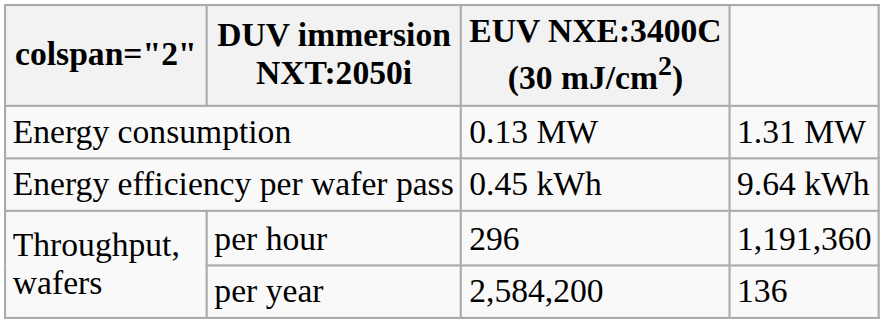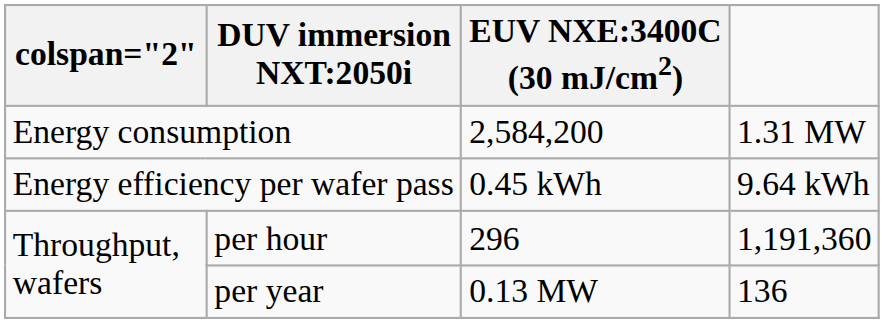Energy consumption | EUV NXE:3400C (30 mJ/cm2): 0.13 MW -> 2,584,200
per year | EUV NXE:3400C (30 mJ/cm2): 2,584,200 -> 0.13 MW
